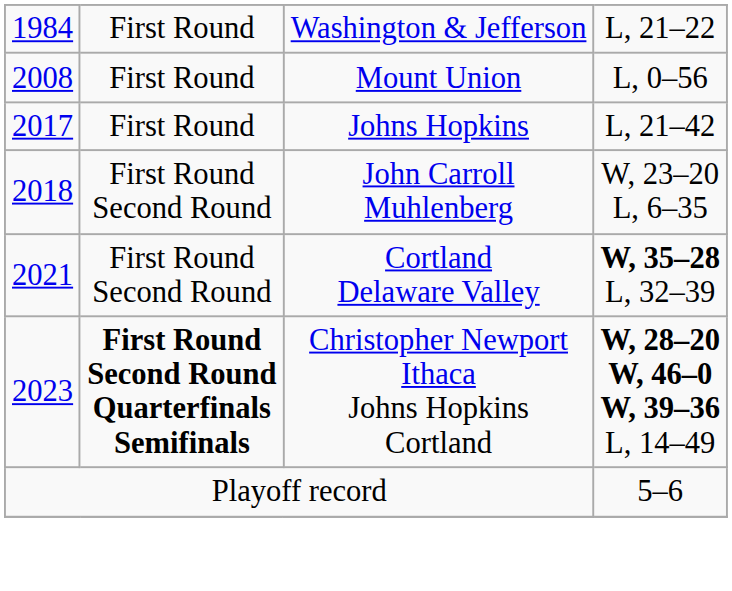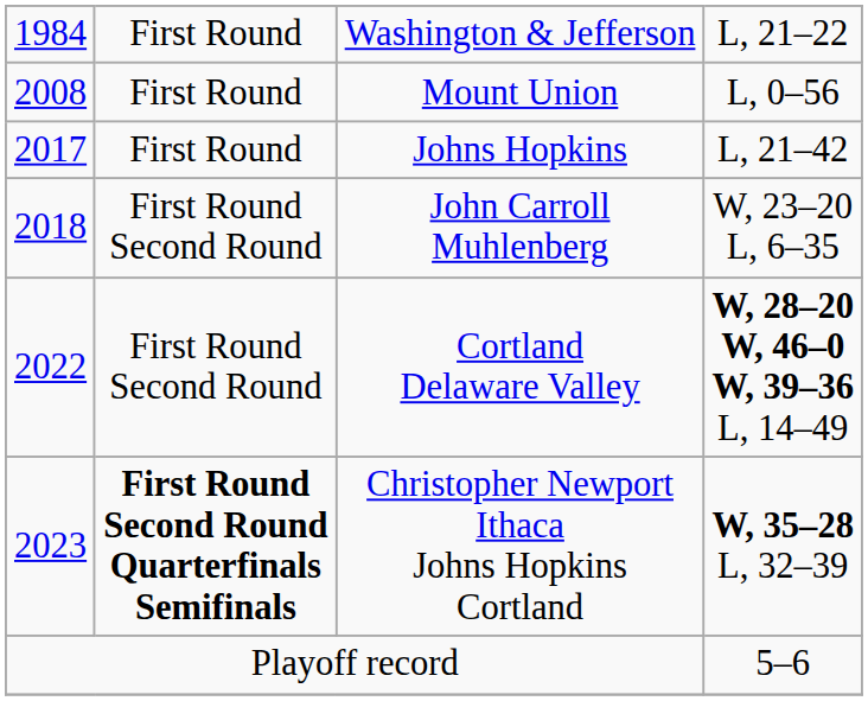Cortland Delaware Valley | column 1: 2021 -> 2022
Cortland Delaware Valley | column 4: W, 35–28 L, 32–39 -> W, 28–20 W, 46–0 W, 39–36 L, 14–49
Christopher Newport Ithaca Johns Hopkins Cortland | column 4: W, 28–20 W, 46–0 W, 39–36 L, 14–49 -> W, 35–28 L, 32–39
